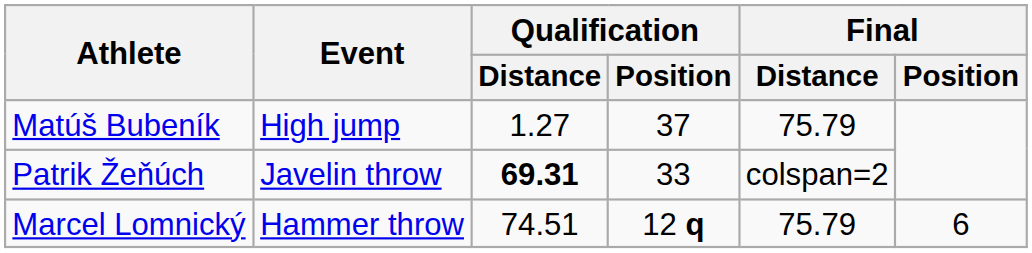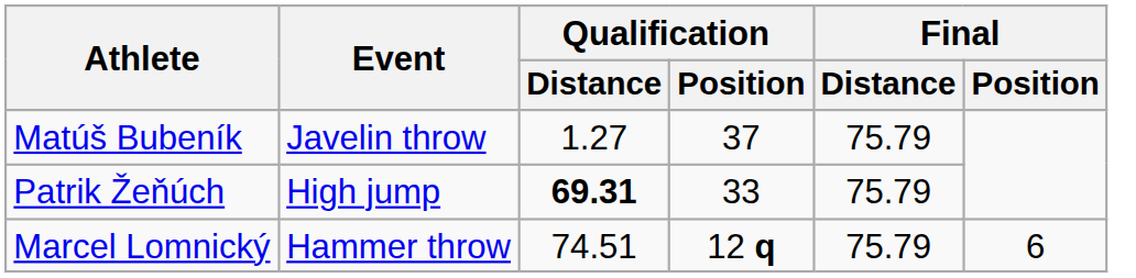Matúš Bubeník | Event: High jump -> Javelin throw
Patrik Žeňúch | Event: Javelin throw -> High jump
Patrik Žeňúch | Final / Distance: colspan=2 -> 75.79
